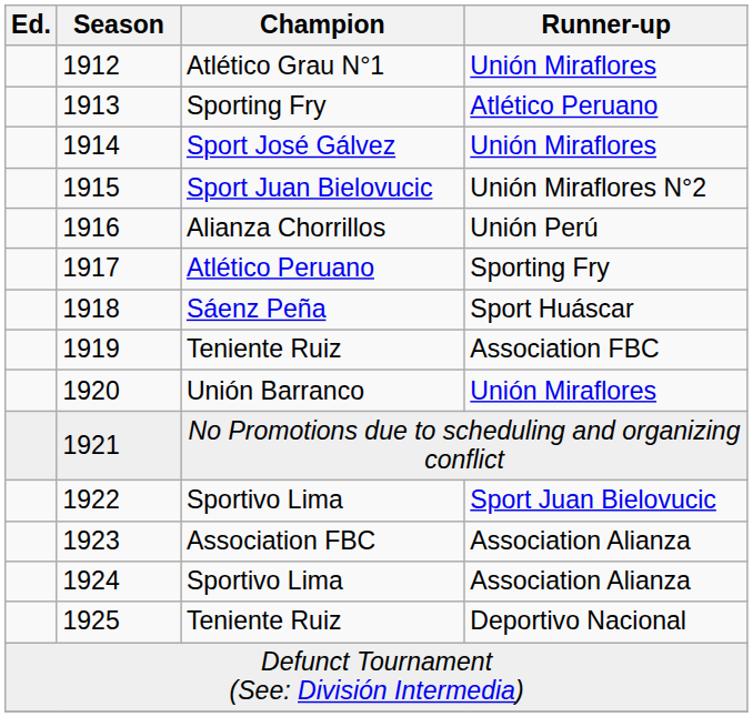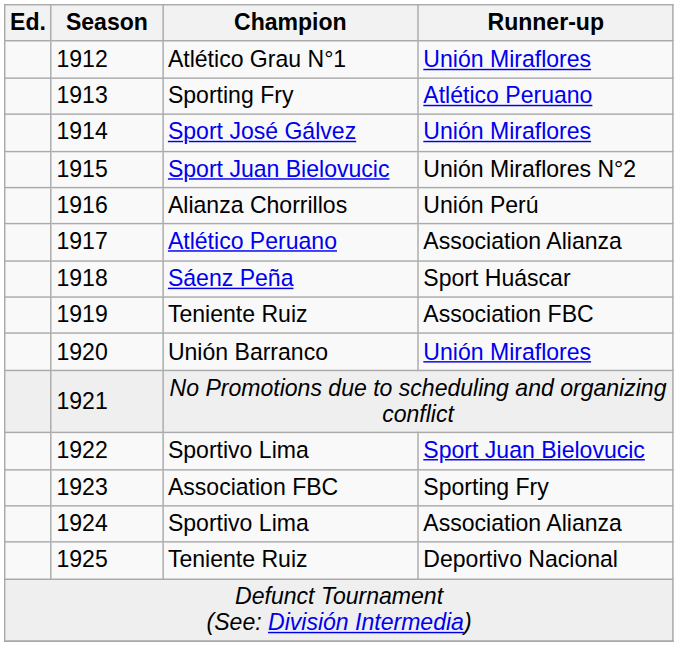1917 | Runner-up: Sporting Fry -> Association Alianza
1923 | Runner-up: Association Alianza -> Sporting Fry
